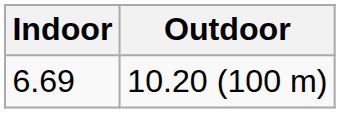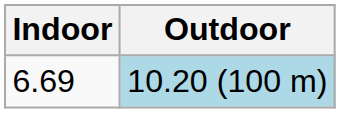6.69 | Outdoor: no background -> lightblue background
